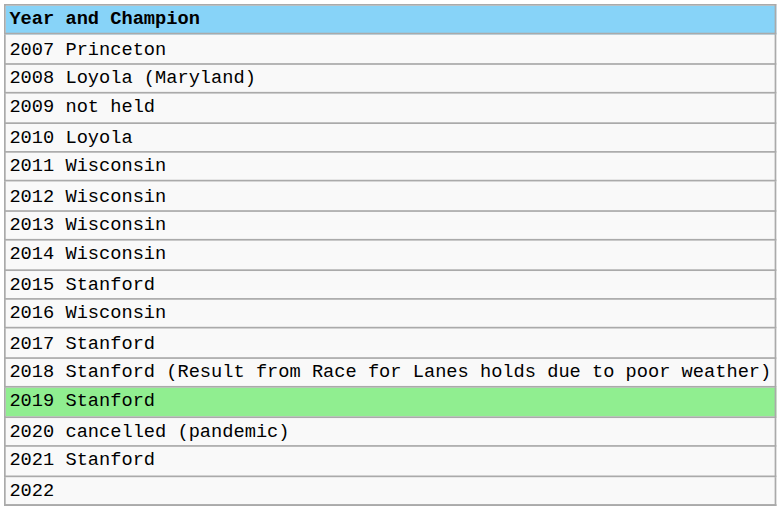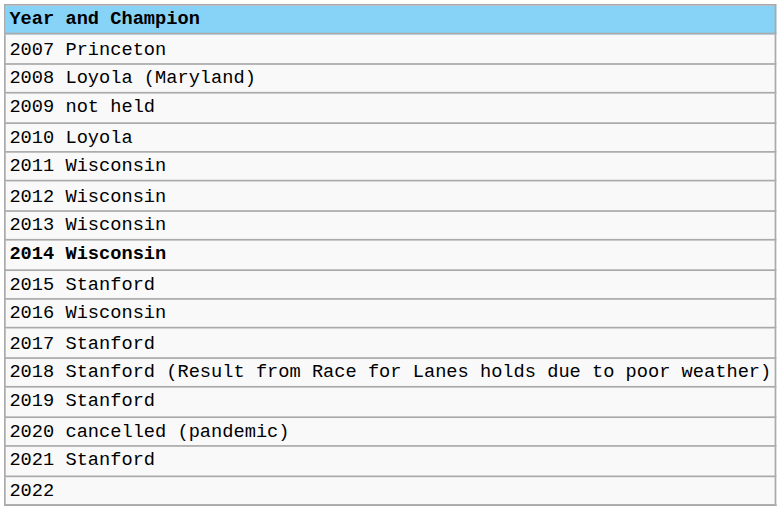row 9 | column 1: normal -> bold
row 14 | column 1: lightgreen background -> no background
